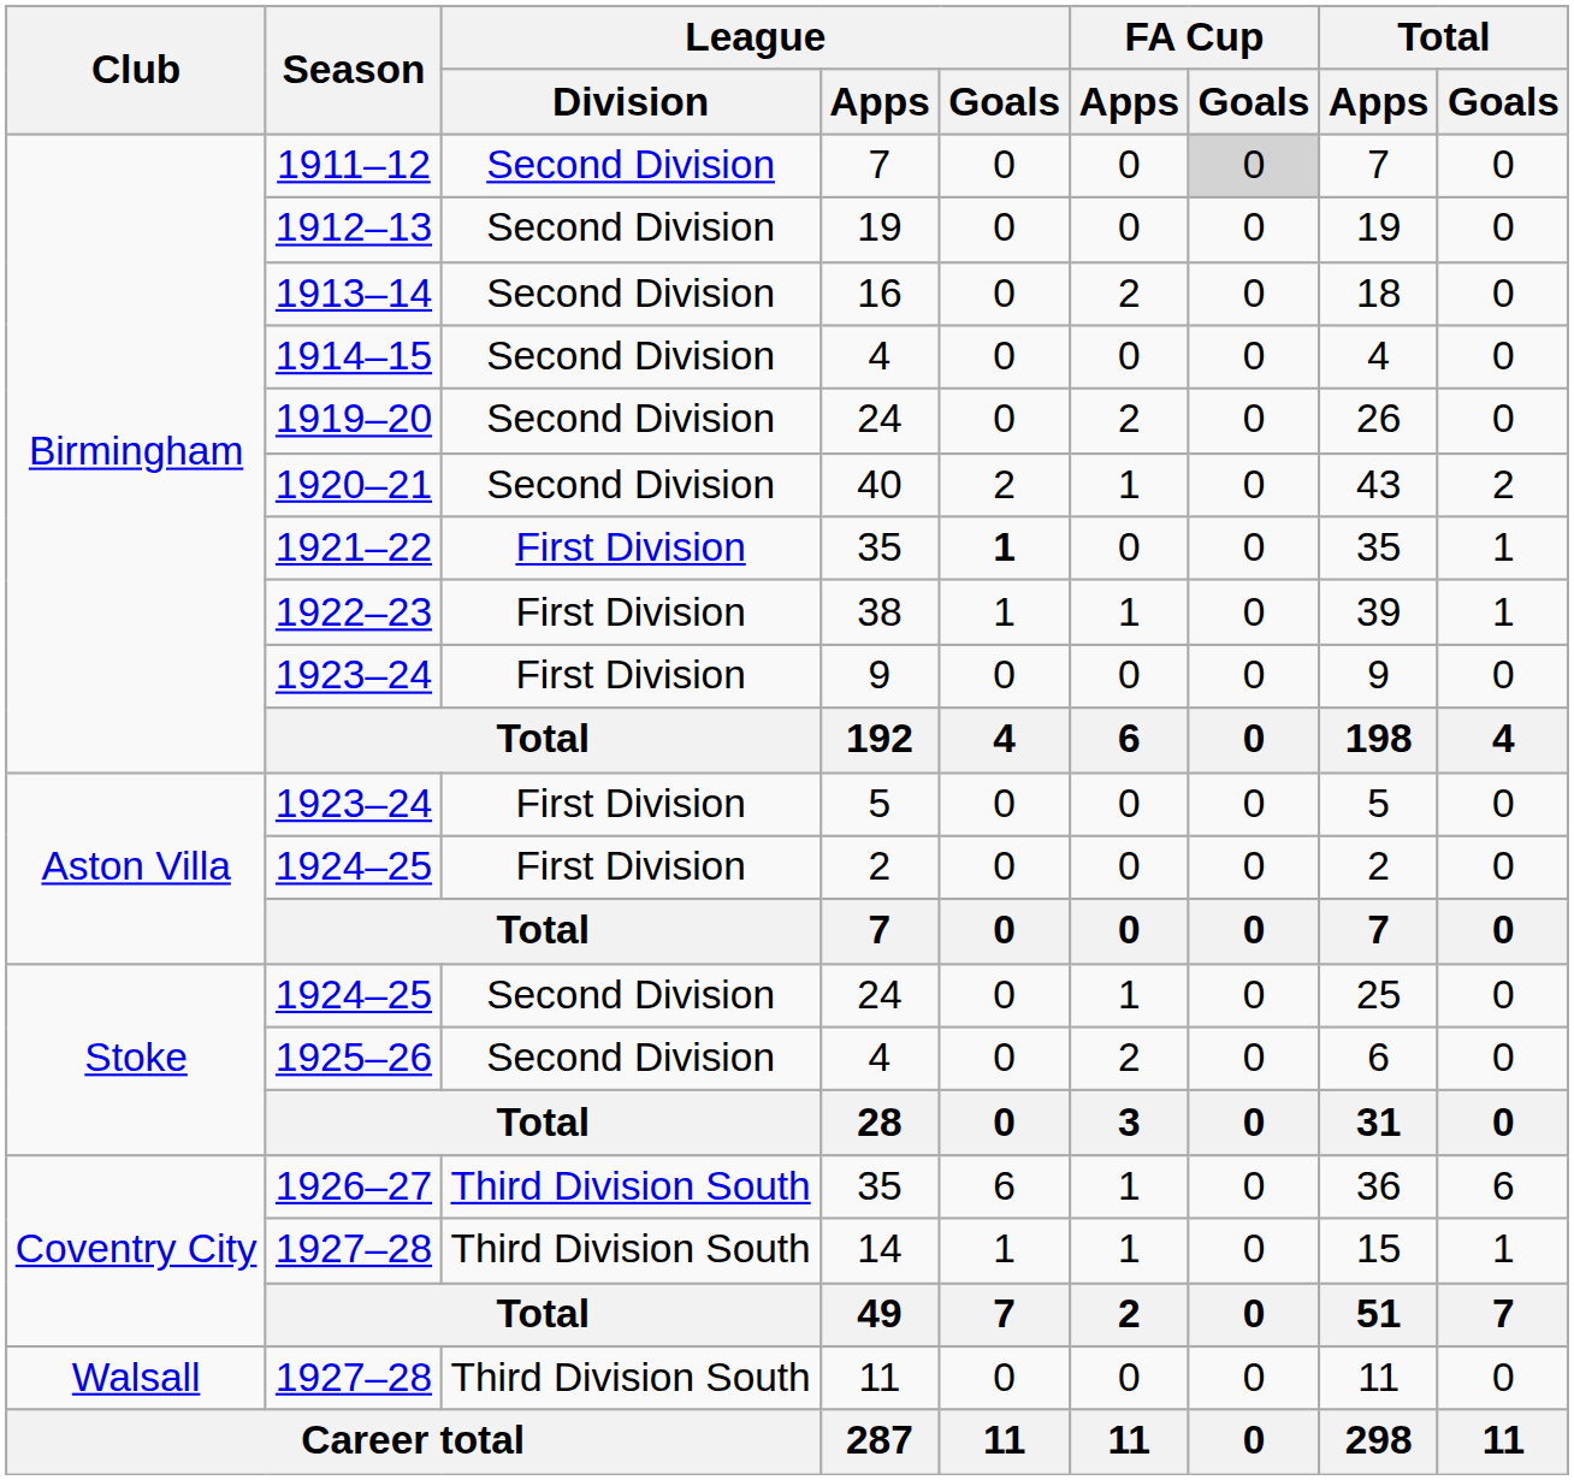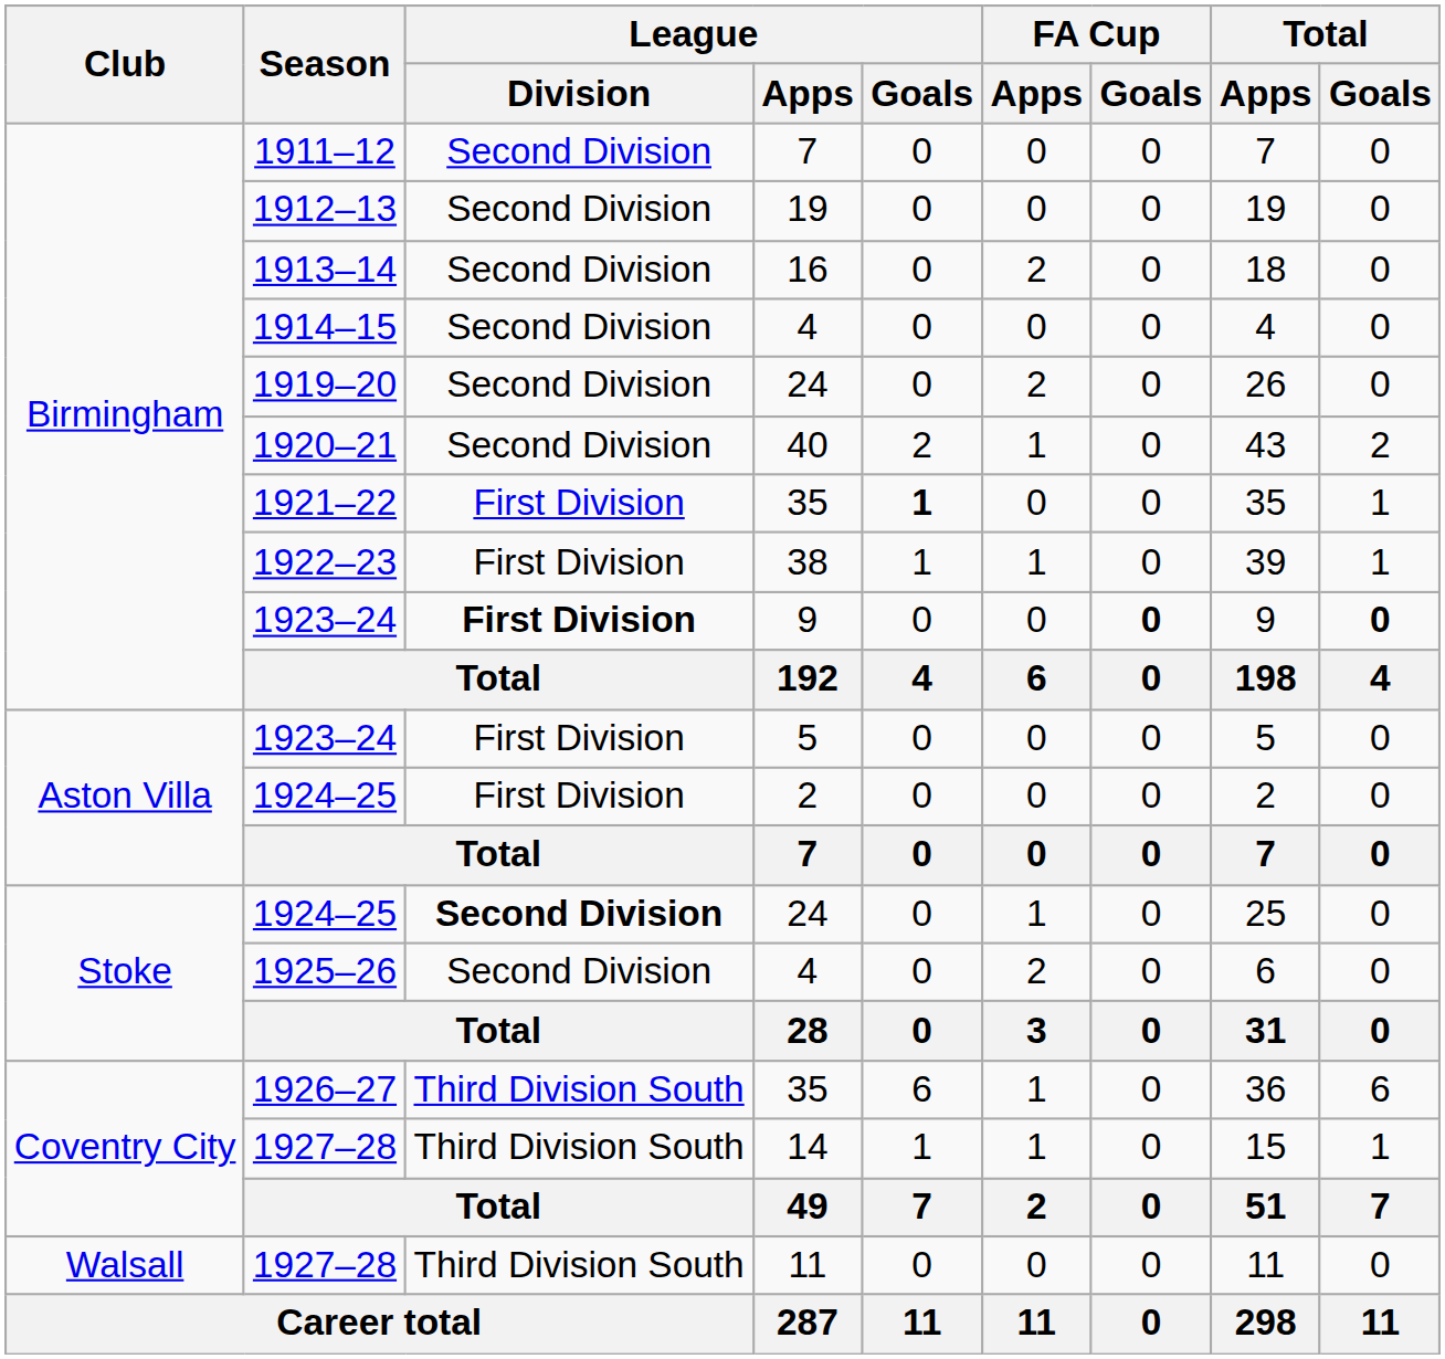1911–12 | FA Cup / Goals: lightgrey background -> no background
1923–24 / 9 | League / Division: normal -> bold
1923–24 / 9 | FA Cup / Goals: normal -> bold
1923–24 / 9 | Total / Goals: normal -> bold
1924–25 / 24 | League / Division: normal -> bold
